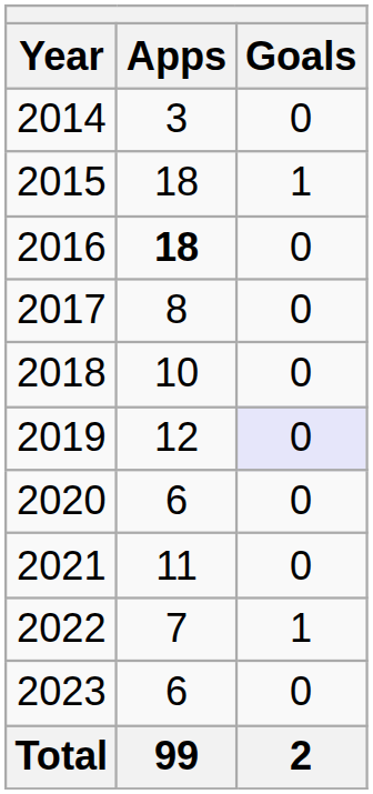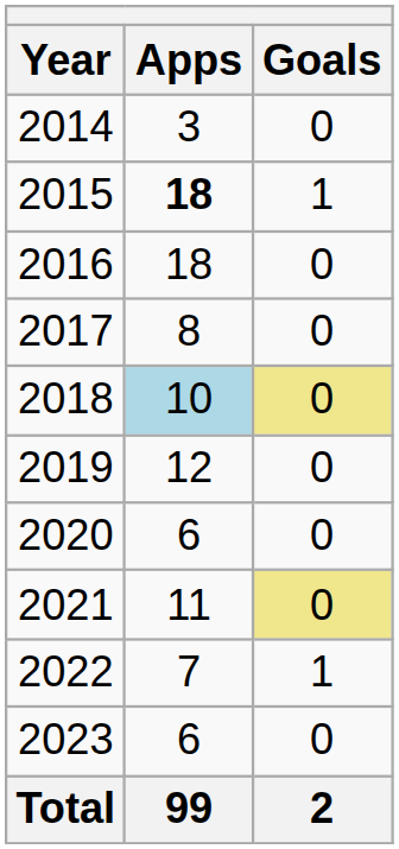2015 | Apps: normal -> bold
2016 | Apps: bold -> normal
2018 | Apps: no background -> lightblue background
2018 | Goals: no background -> khaki background
2019 | Goals: lavender background -> no background
2021 | Goals: no background -> khaki background
